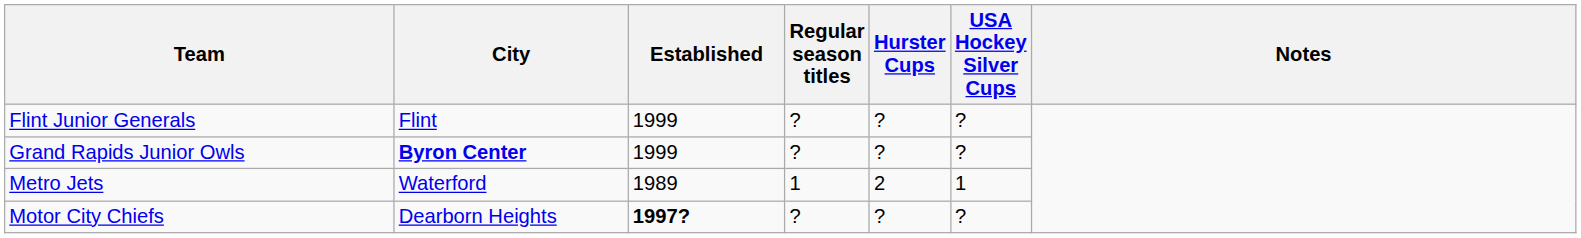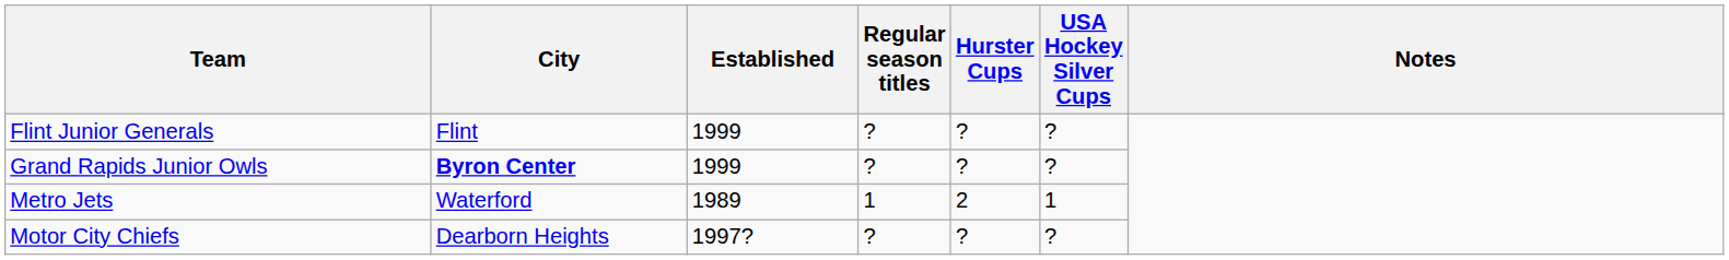Motor City Chiefs | Established: bold -> normal
